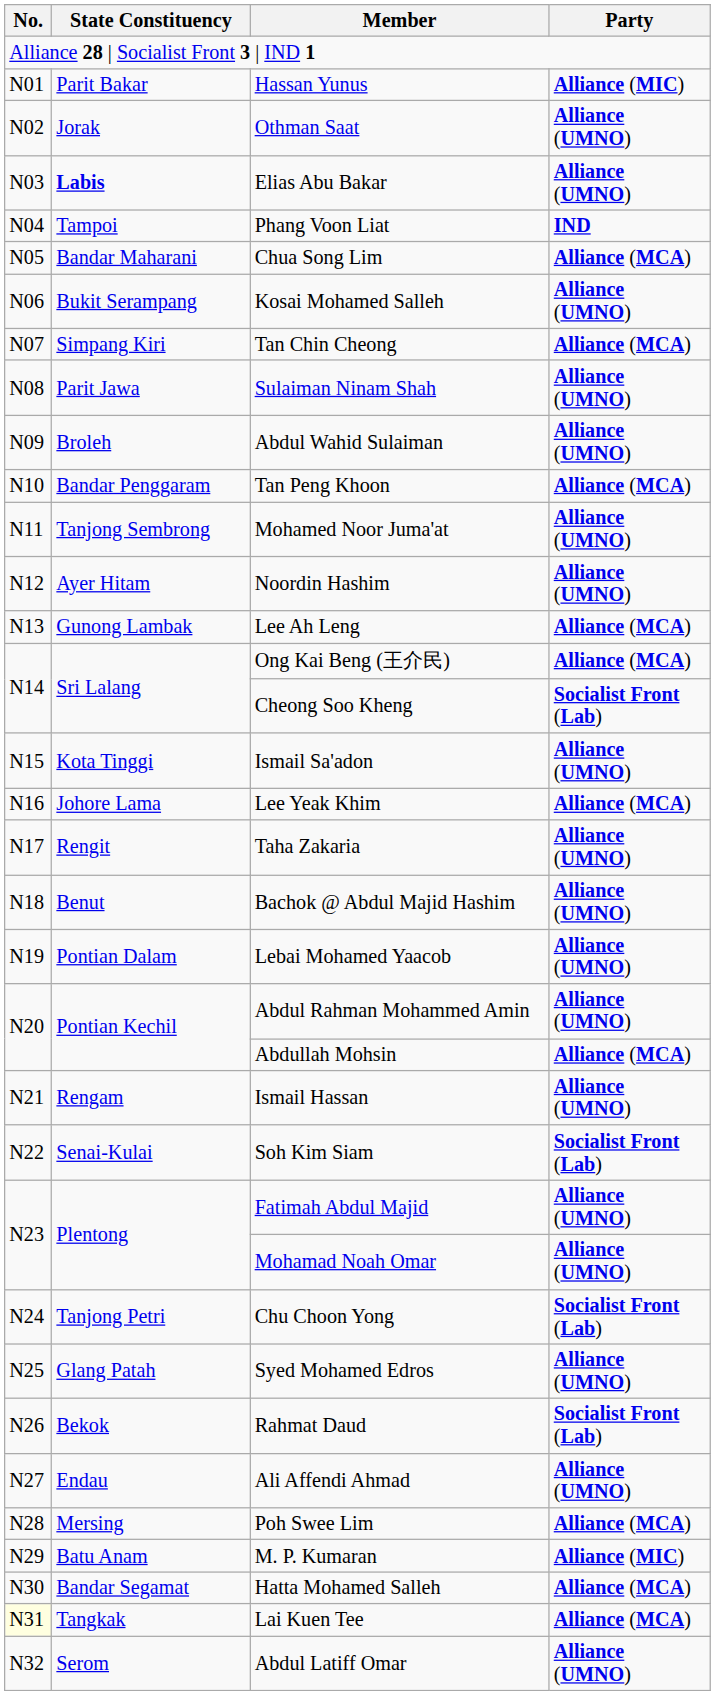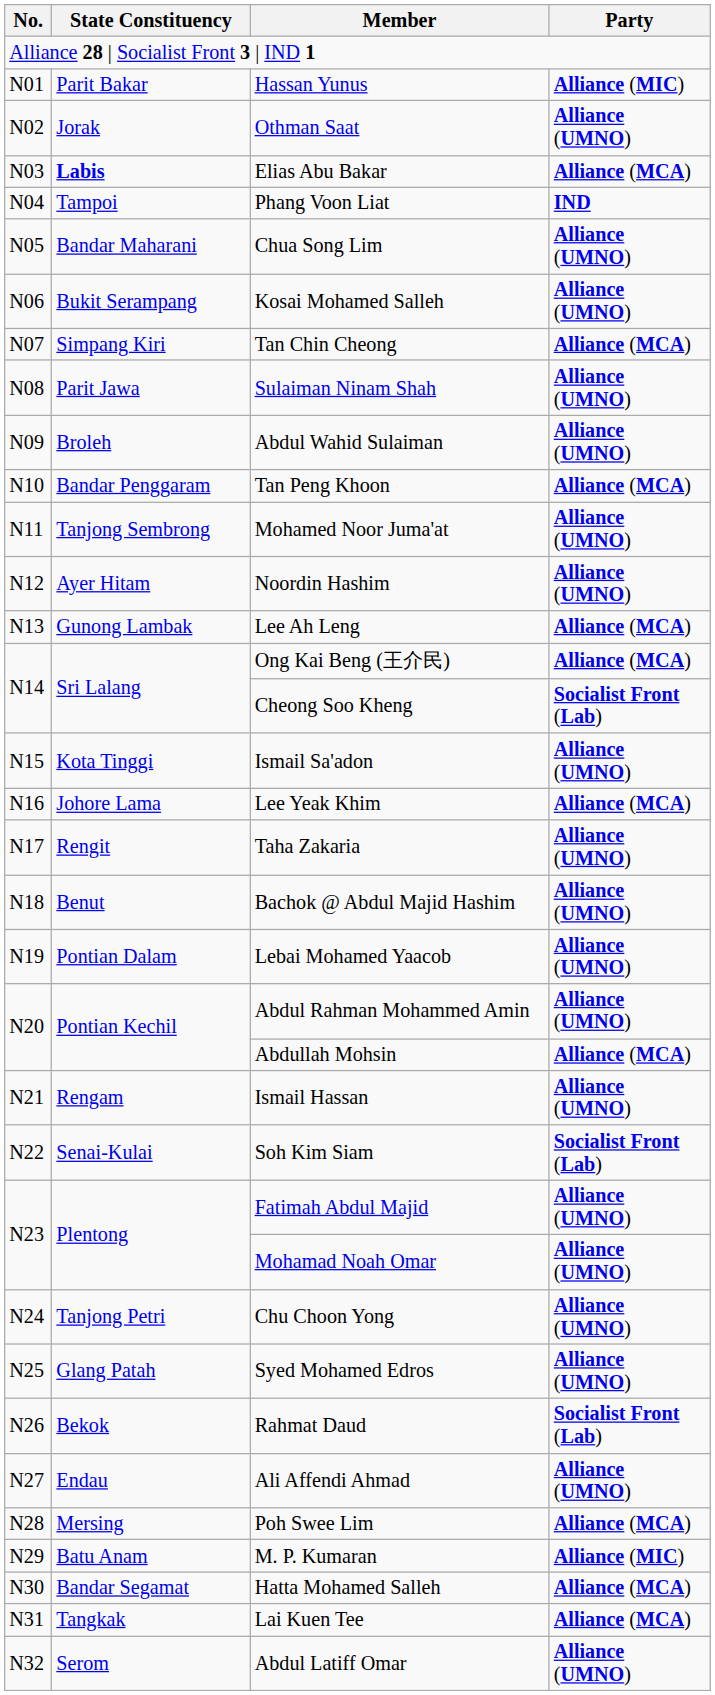Elias Abu Bakar | Party: Alliance (UMNO) -> Alliance (MCA)
Chua Song Lim | Party: Alliance (MCA) -> Alliance (UMNO)
Chu Choon Yong | Party: Socialist Front (Lab) -> Alliance (UMNO)
Lai Kuen Tee | No.: lightyellow background -> no background
